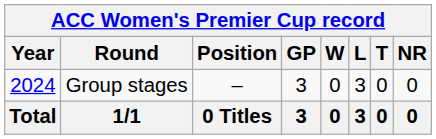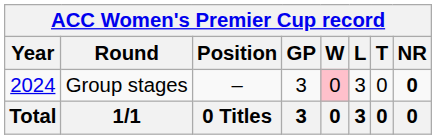Group stages | W: no background -> pink background
Group stages | NR: normal -> bold
